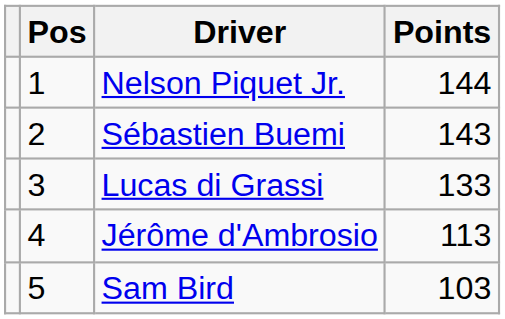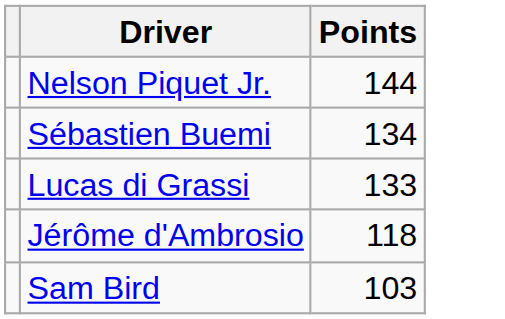- column: Pos | 1 | 2 | 3 | 4 | 5
Sébastien Buemi | Points: 143 -> 134
Jérôme d'Ambrosio | Points: 113 -> 118
